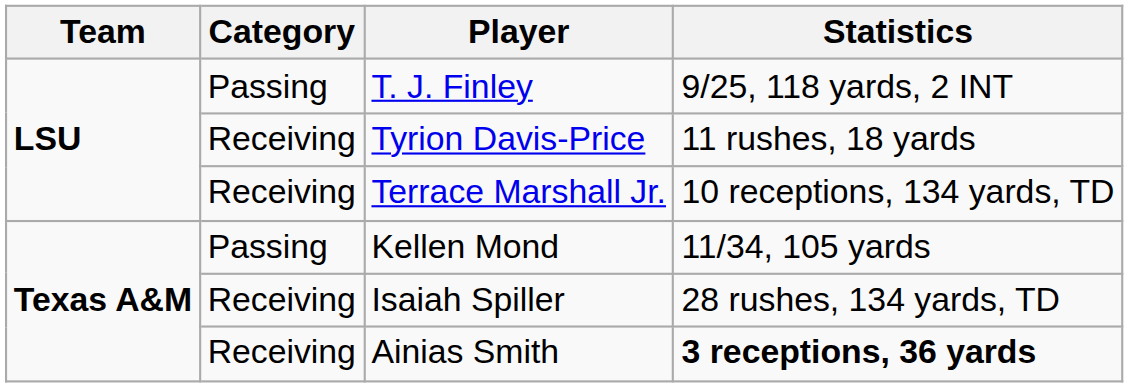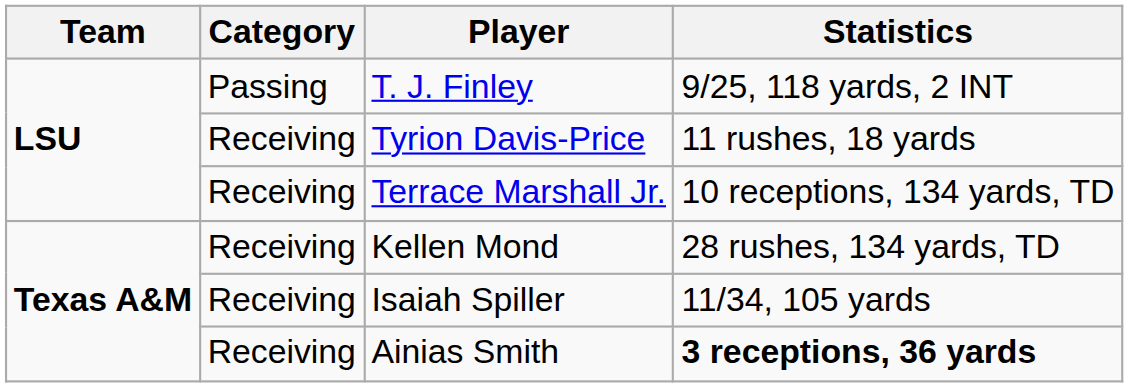Kellen Mond | Category: Passing -> Receiving
Kellen Mond | Statistics: 11/34, 105 yards -> 28 rushes, 134 yards, TD
Isaiah Spiller | Statistics: 28 rushes, 134 yards, TD -> 11/34, 105 yards
